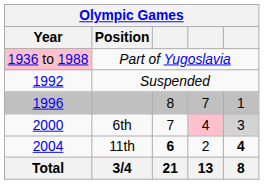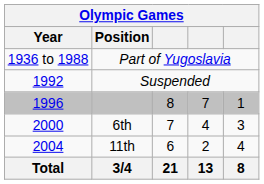Part of Yugoslavia | Year: pink background -> no background
6th | column 4: pink background -> no background
6th | column 5: lightgrey background -> no background
11th | column 3: bold -> normal
11th | column 5: bold -> normal
